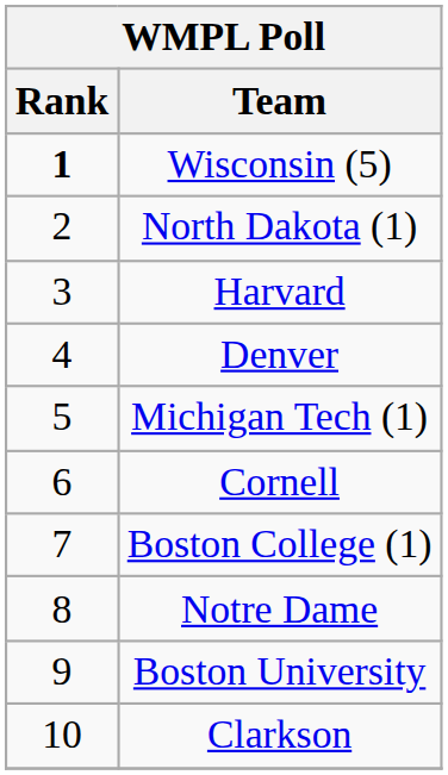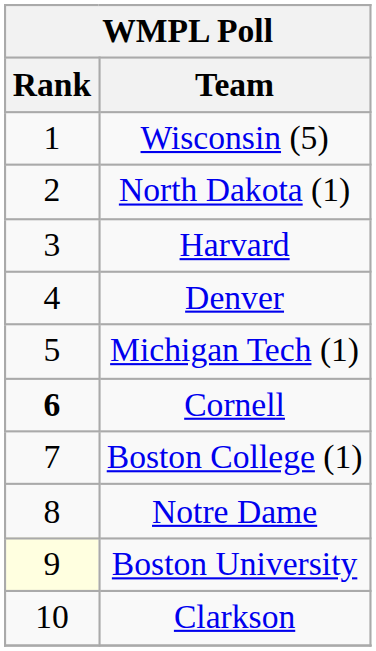Wisconsin (5) | Rank: bold -> normal
Cornell | Rank: normal -> bold
Boston University | Rank: no background -> lightyellow background
